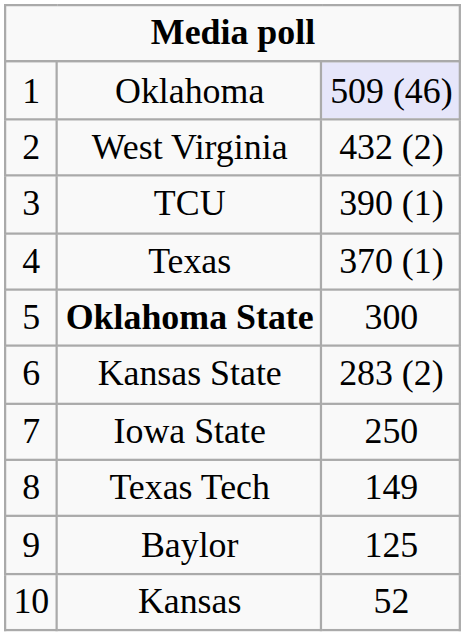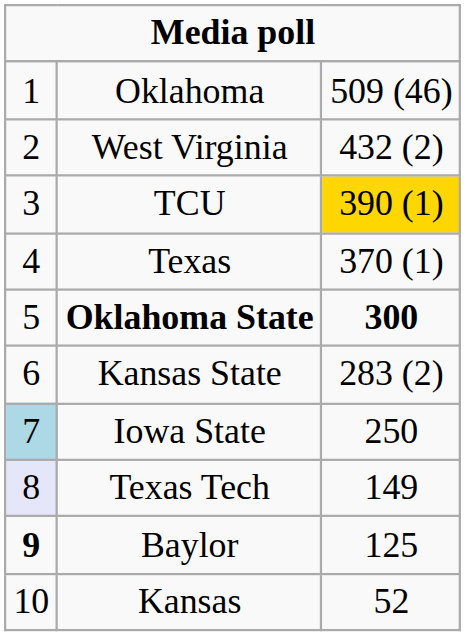Oklahoma | column 3: lavender background -> no background
TCU | column 3: no background -> gold background
Oklahoma State | column 3: normal -> bold
Iowa State | column 1: no background -> lightblue background
Texas Tech | column 1: no background -> lavender background
Baylor | column 1: normal -> bold
